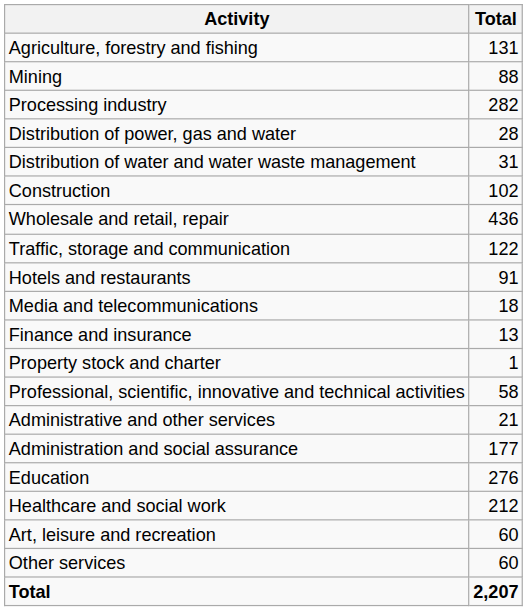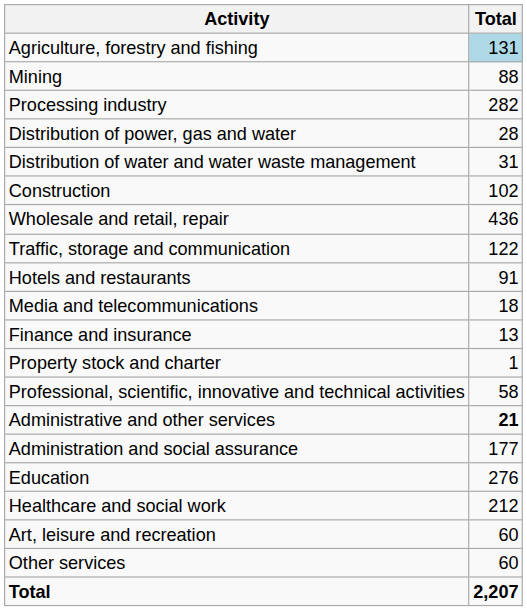Agriculture, forestry and fishing | Total: no background -> lightblue background
Administrative and other services | Total: normal -> bold
